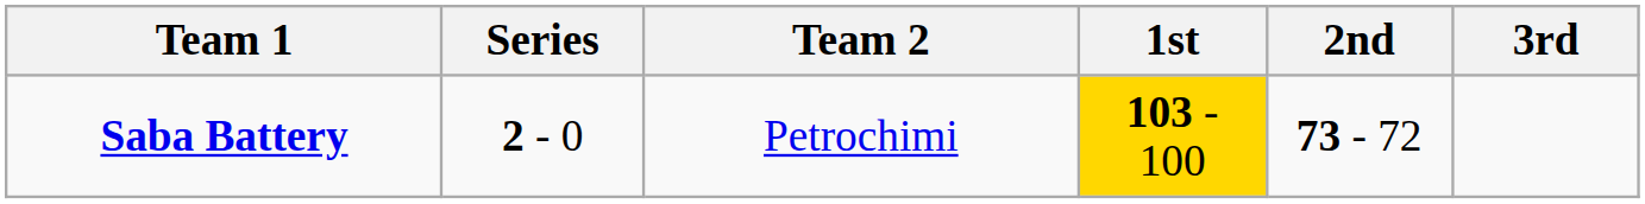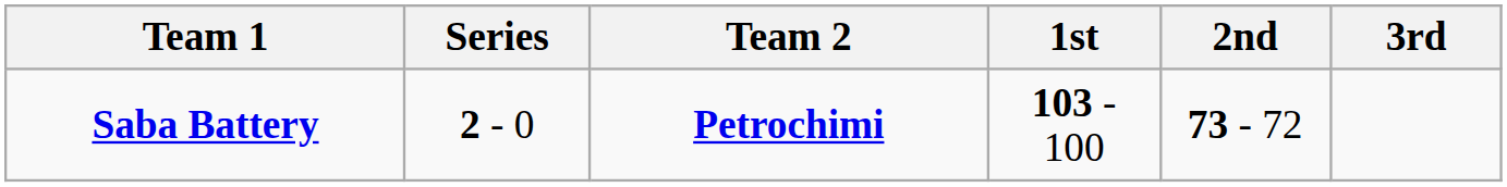Saba Battery | Team 2: normal -> bold
Saba Battery | 1st: gold background -> no background
